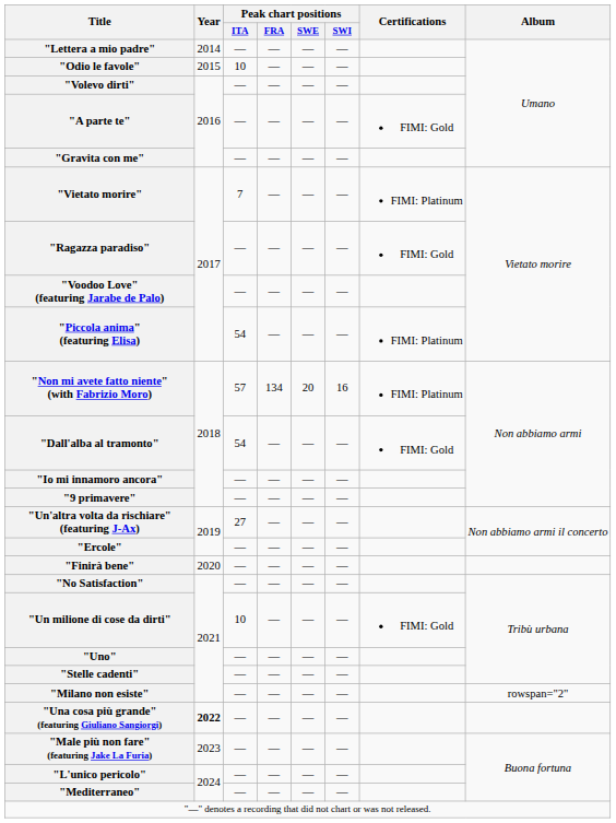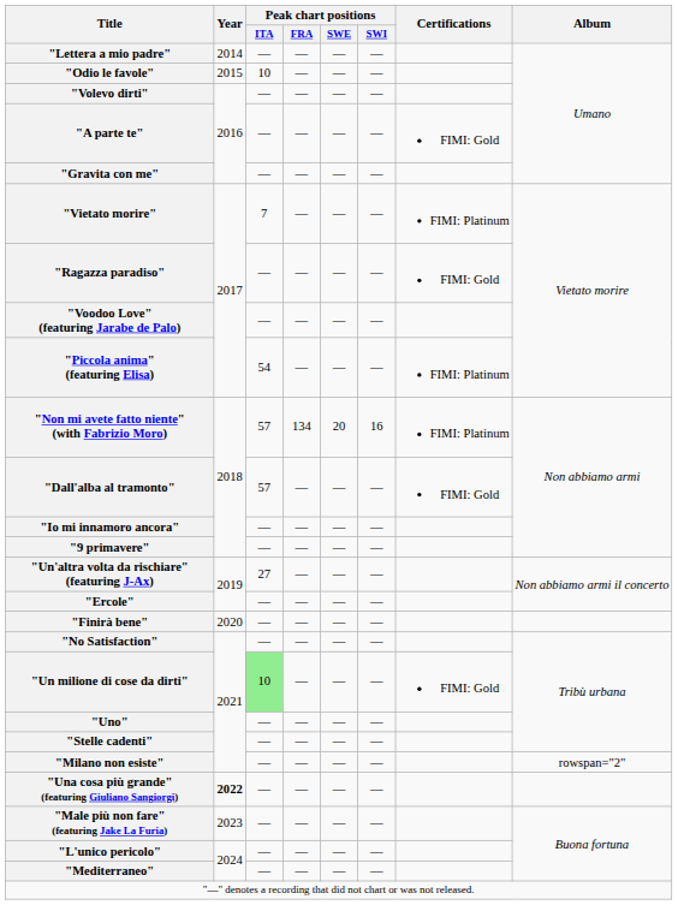"Dall'alba al tramonto" | Peak chart positions / ITA: 54 -> 57
"Un milione di cose da dirti" | Peak chart positions / ITA: no background -> lightgreen background
